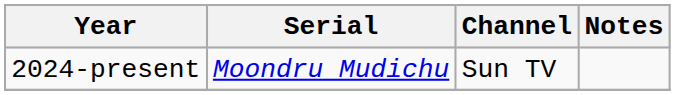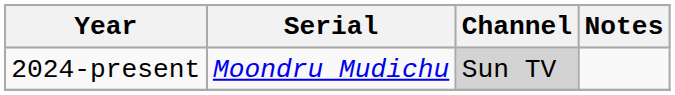2024-present | Channel: no background -> lightgrey background
